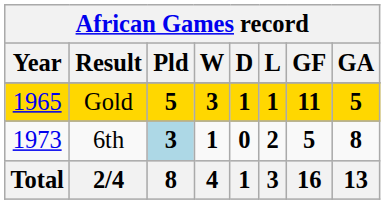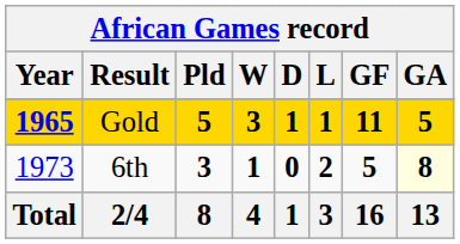Gold | Year: normal -> bold
6th | Pld: lightblue background -> no background
6th | GA: no background -> lightyellow background
